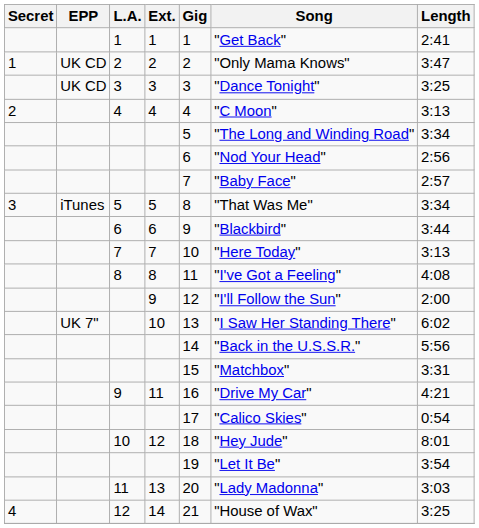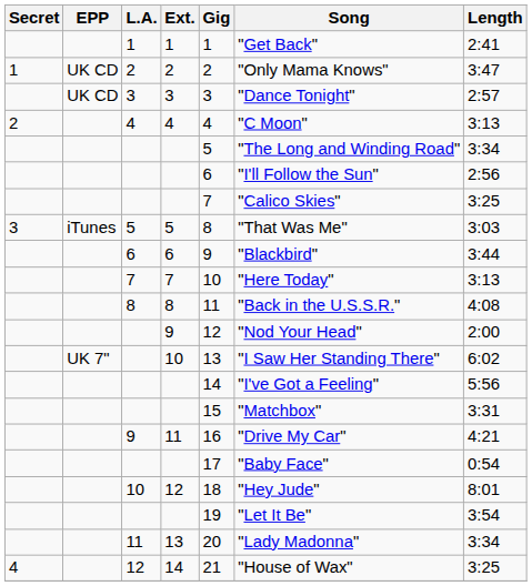row 4 | Length: 3:25 -> 2:57
row 7 | Song: "Nod Your Head" -> "I'll Follow the Sun"
row 8 | Song: "Baby Face" -> "Calico Skies"
row 8 | Length: 2:57 -> 3:25
row 9 | Length: 3:34 -> 3:03
row 12 | Song: "I've Got a Feeling" -> "Back in the U.S.S.R."
row 13 | Song: "I'll Follow the Sun" -> "Nod Your Head"
row 15 | Song: "Back in the U.S.S.R." -> "I've Got a Feeling"
row 18 | Song: "Calico Skies" -> "Baby Face"
row 21 | Length: 3:03 -> 3:34
